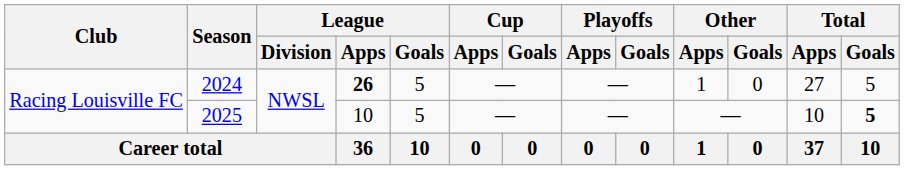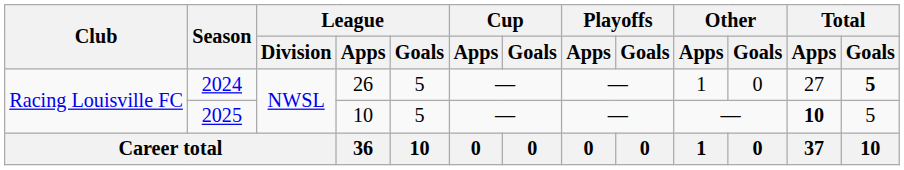2024 | League / Apps: bold -> normal
2024 | Total / Goals: normal -> bold
2025 | Total / Apps: normal -> bold
2025 | Total / Goals: bold -> normal
